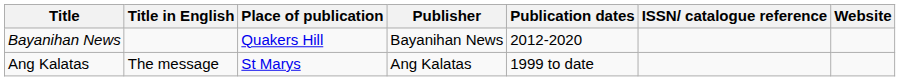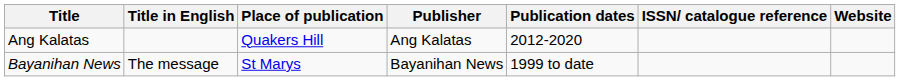row 2 | Title: Bayanihan News -> Ang Kalatas
row 2 | Publisher: Bayanihan News -> Ang Kalatas
row 3 | Title: Ang Kalatas -> Bayanihan News
row 3 | Publisher: Ang Kalatas -> Bayanihan News
